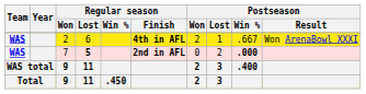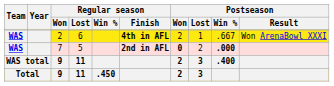7 | Regular season / Lost: bold -> normal
7 | Postseason / Won: normal -> bold
